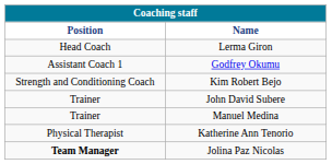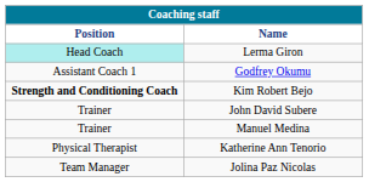Lerma Giron | Position: no background -> paleturquoise background
Kim Robert Bejo | Position: normal -> bold
Jolina Paz Nicolas | Position: bold -> normal
